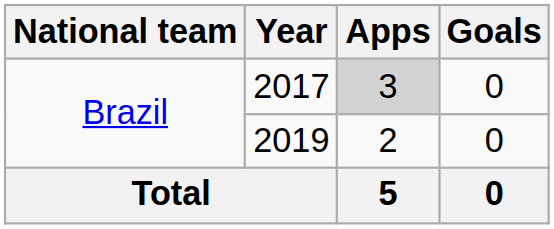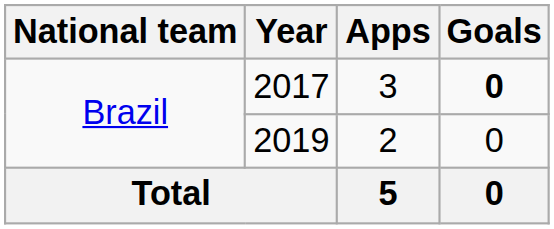2017 | Apps: lightgrey background -> no background
2017 | Goals: normal -> bold
